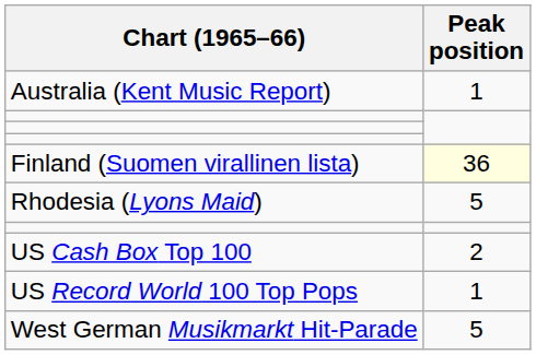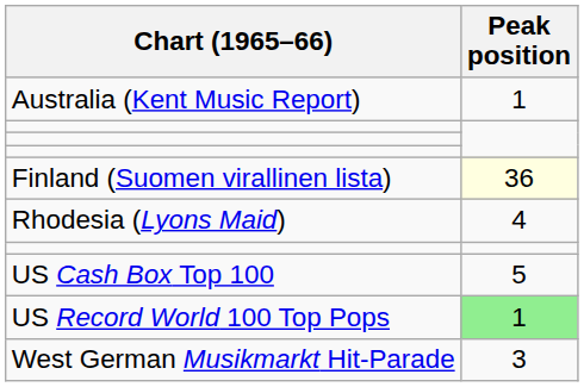row 7 | Peak position: 5 -> 4
row 9 | Peak position: 2 -> 5
row 10 | Peak position: no background -> lightgreen background
row 11 | Peak position: 5 -> 3
